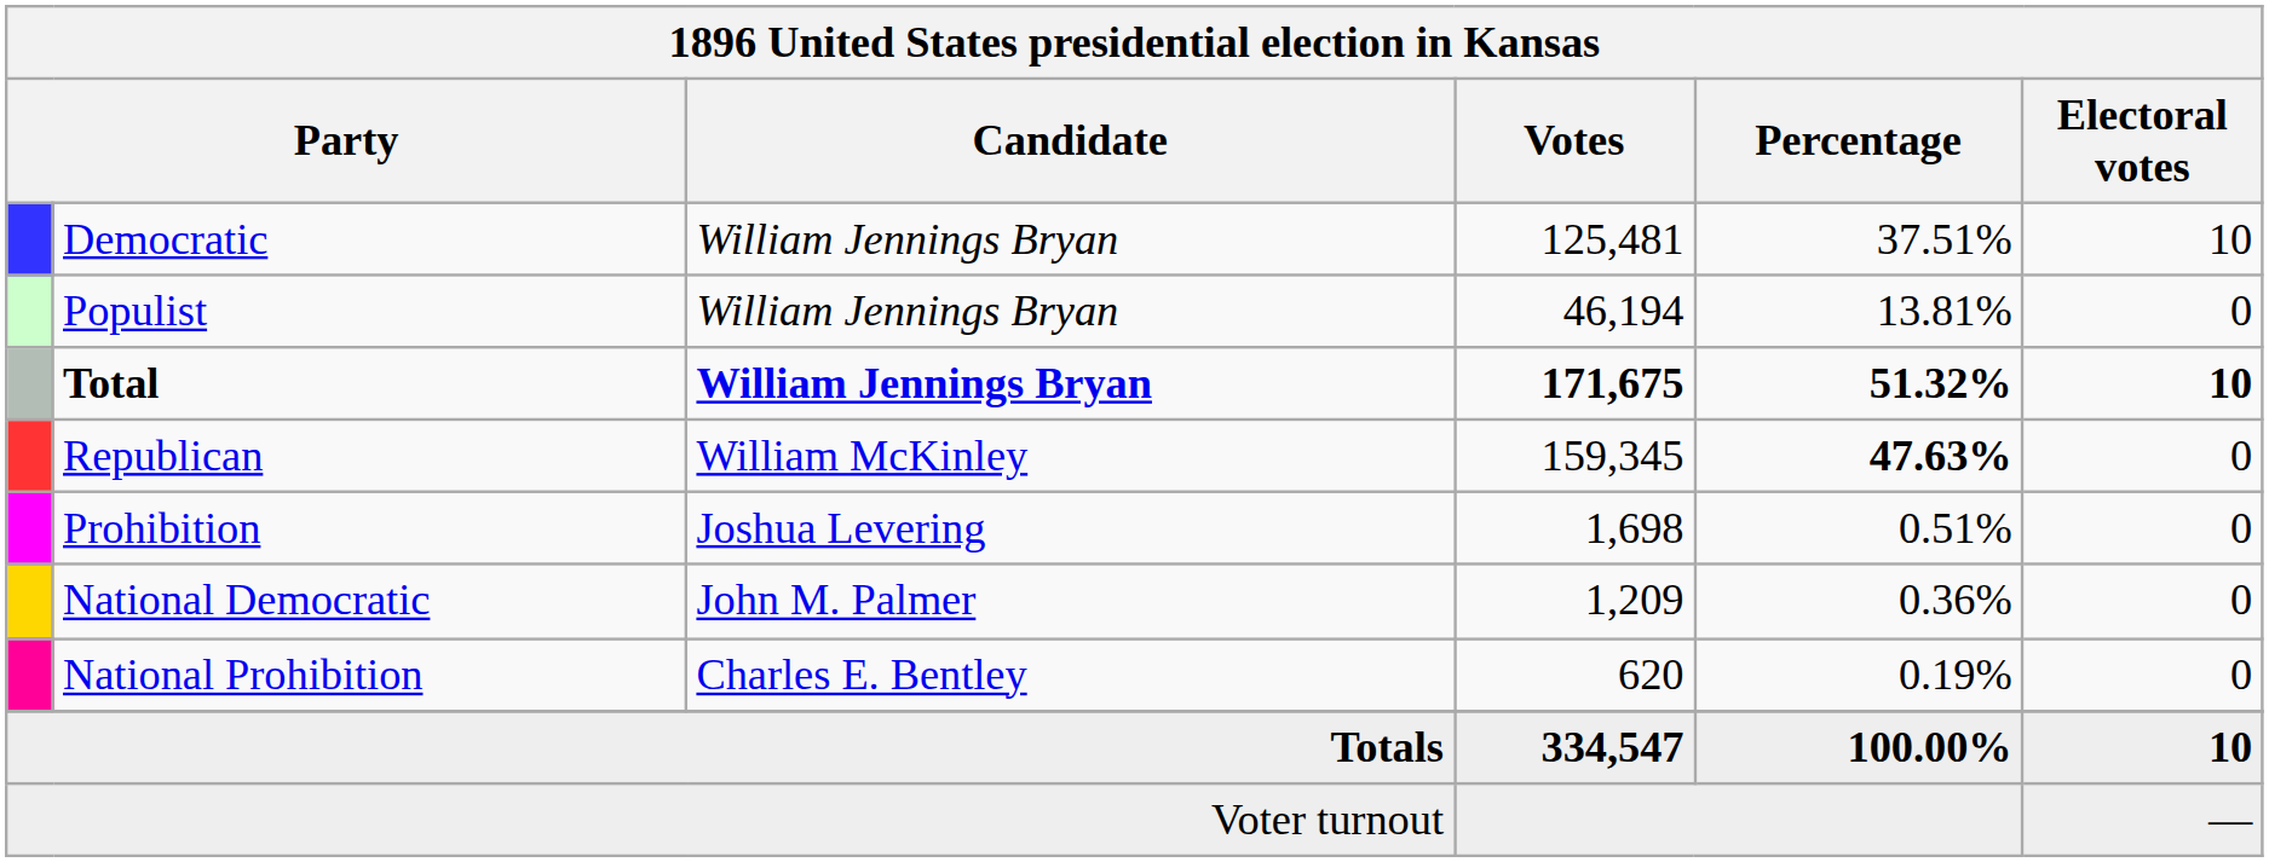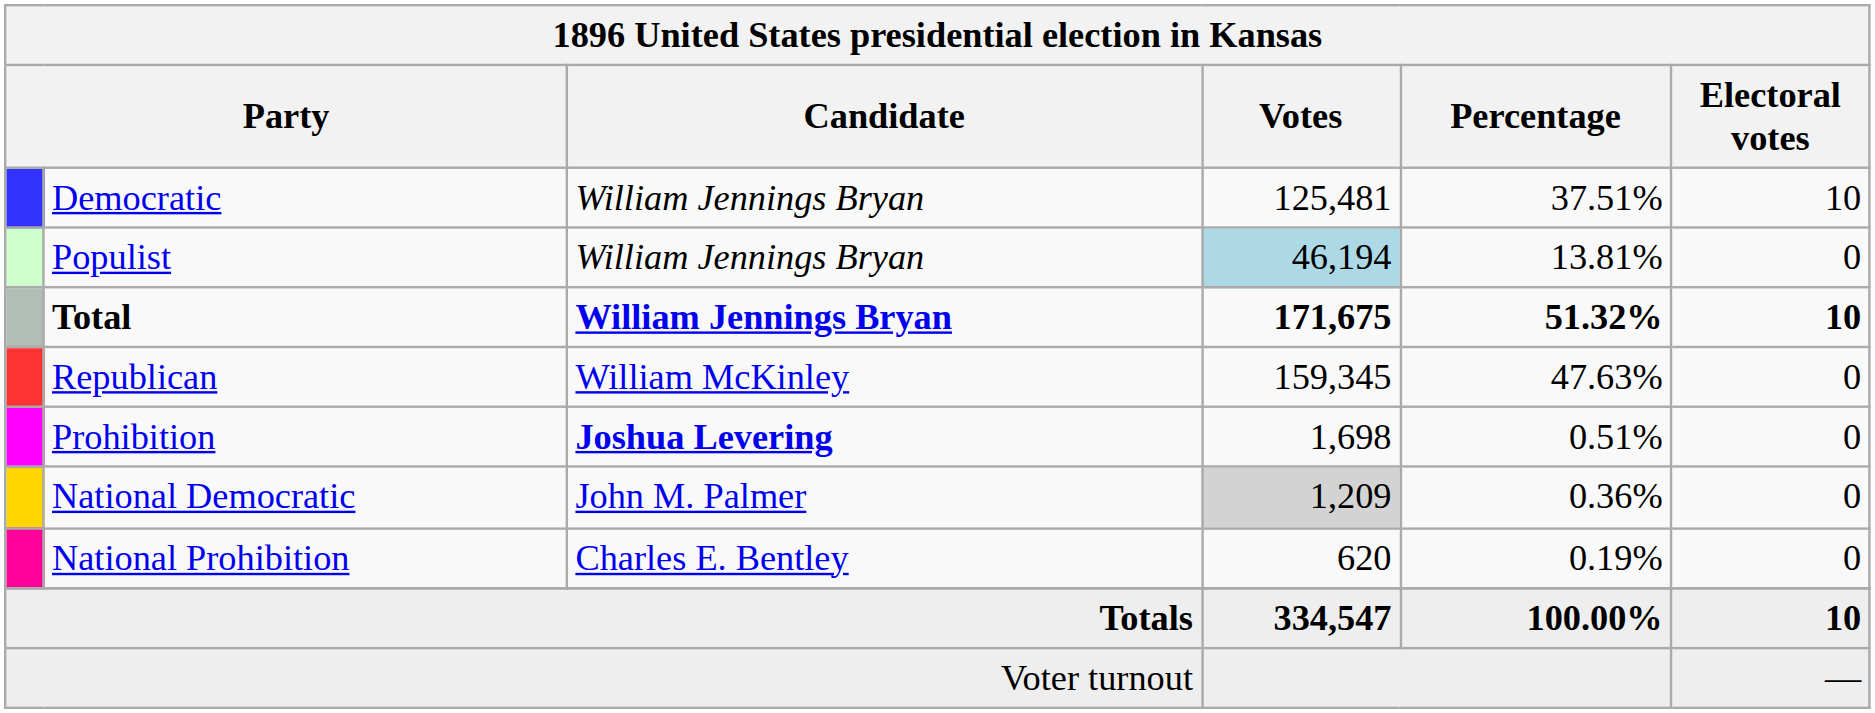Populist | Votes: no background -> lightblue background
Republican | Percentage: bold -> normal
Prohibition | Candidate: normal -> bold
National Democratic | Votes: no background -> lightgrey background
